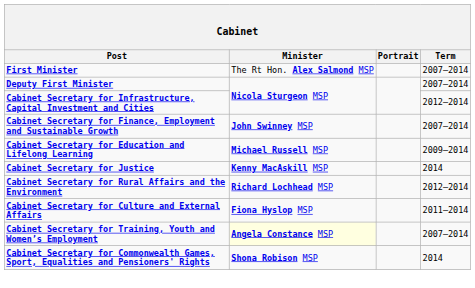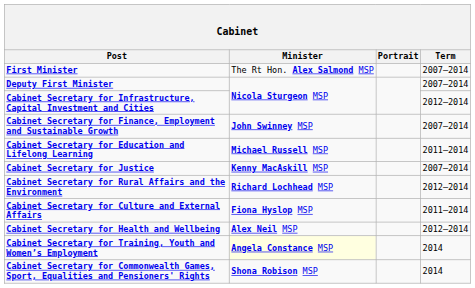Cabinet Secretary for Education and Lifelong Learning | Term: 2009–2014 -> 2011–2014
Cabinet Secretary for Justice | Term: 2014 -> 2007–2014
+ row: Cabinet Secretary for Health and Wellbeing | Alex Neil MSP | 2012–2014
Cabinet Secretary for Training, Youth and Women’s Employment | Term: 2007–2014 -> 2014
